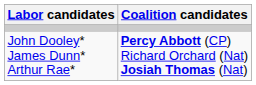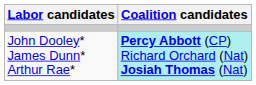John Dooley* James Dunn* Arthur Rae* | Coalition candidates: no background -> paleturquoise background
